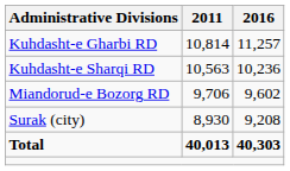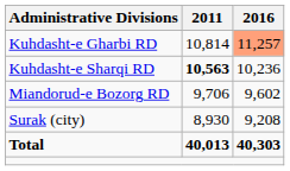Kuhdasht-e Gharbi RD | 2016: no background -> lightsalmon background
Kuhdasht-e Sharqi RD | 2011: normal -> bold
